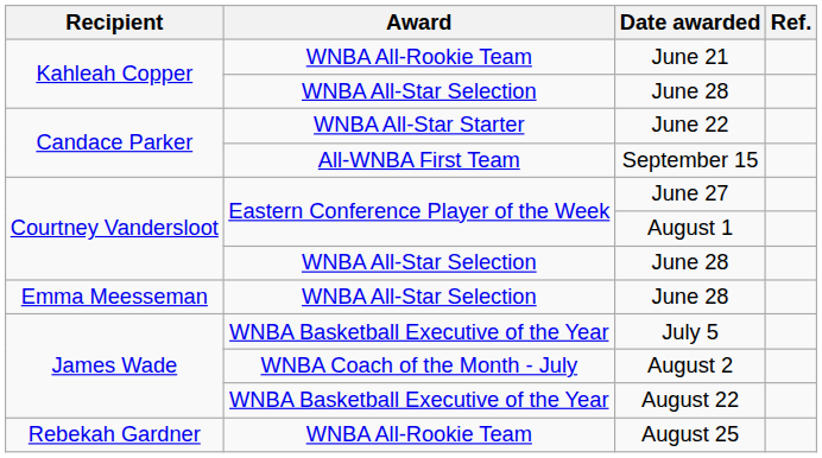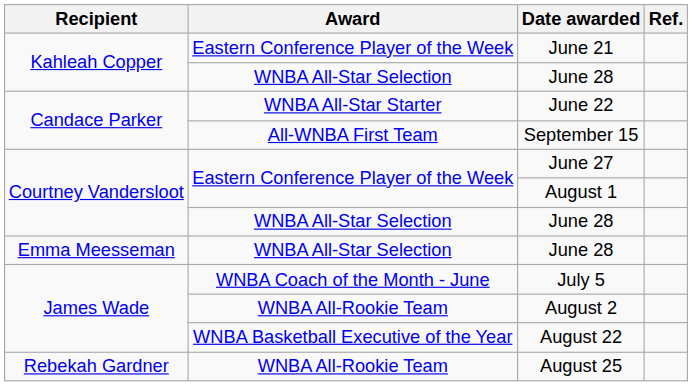June 21 | Award: WNBA All-Rookie Team -> Eastern Conference Player of the Week
July 5 | Award: WNBA Basketball Executive of the Year -> WNBA Coach of the Month - June
August 2 | Award: WNBA Coach of the Month - July -> WNBA All-Rookie Team
